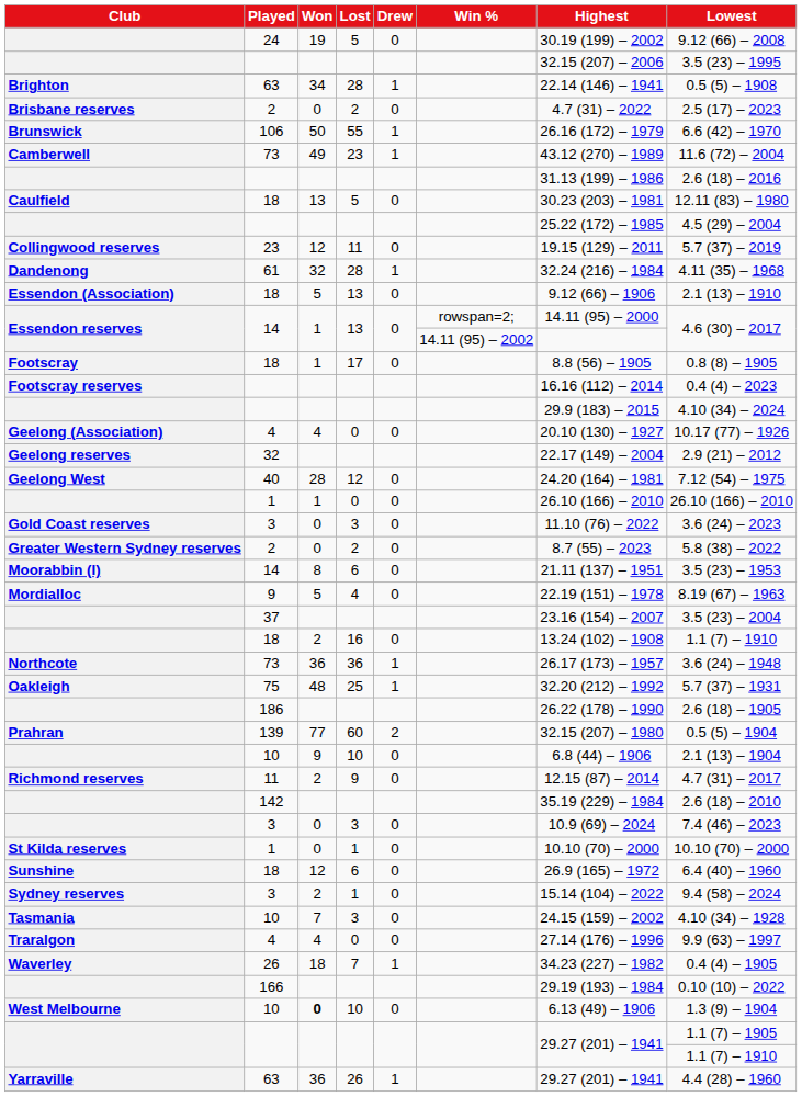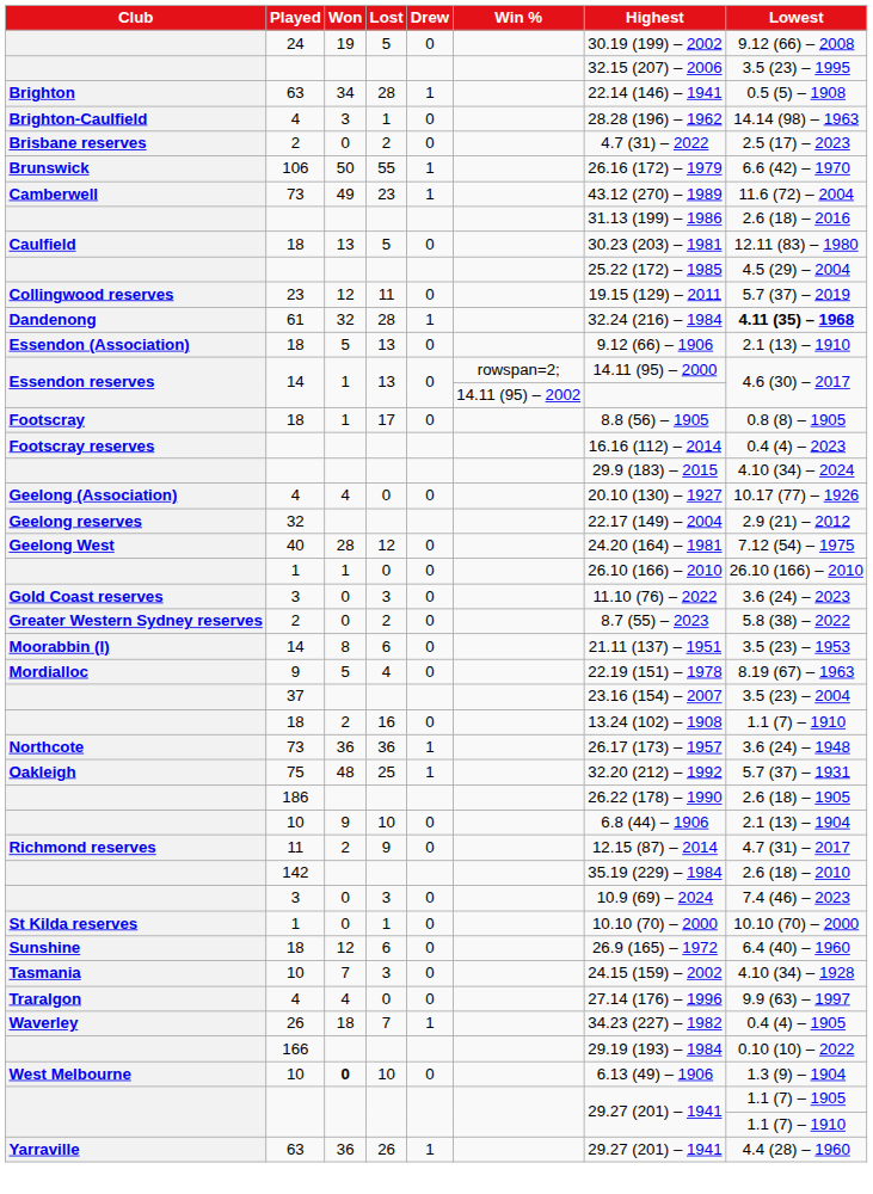+ row: Brighton-Caulfield | 4 | 3 | 1 | 0 | 28.28 (196) – 1962 | 14.14 (98) – 1963
Dandenong | Lowest: normal -> bold
- row: Prahran | 139 | 77 | 60 | 2 | 32.15 (207) – 1980 | 0.5 (5) – 1904
- row: Sydney reserves | 3 | 2 | 1 | 0 | 15.14 (104) – 2022 | 9.4 (58) – 2024
